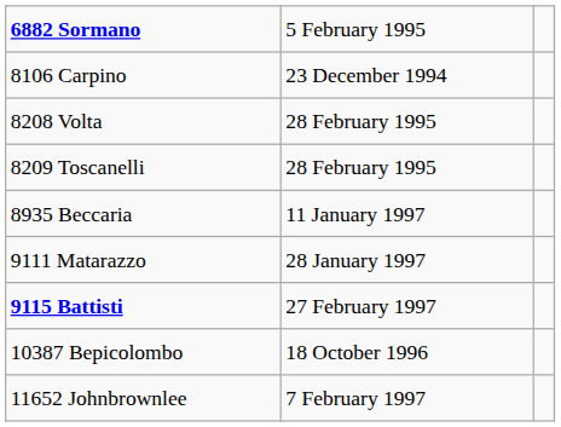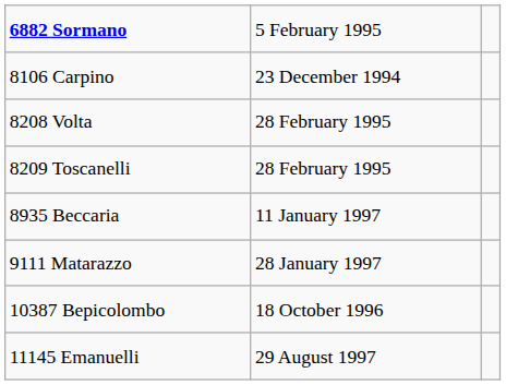- row: 9115 Battisti | 27 February 1997
+ row: 11145 Emanuelli | 29 August 1997
- row: 11652 Johnbrownlee | 7 February 1997
